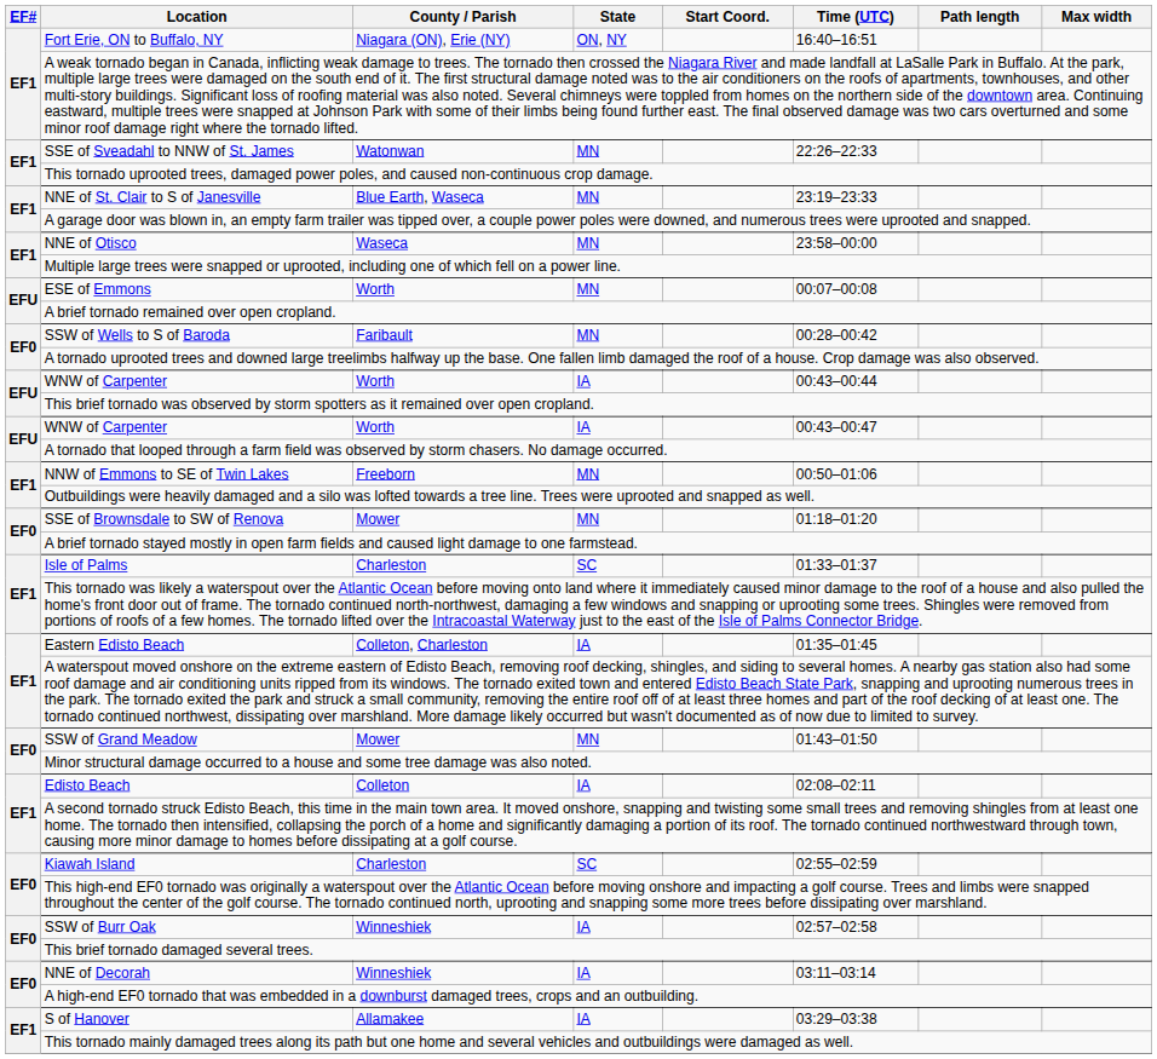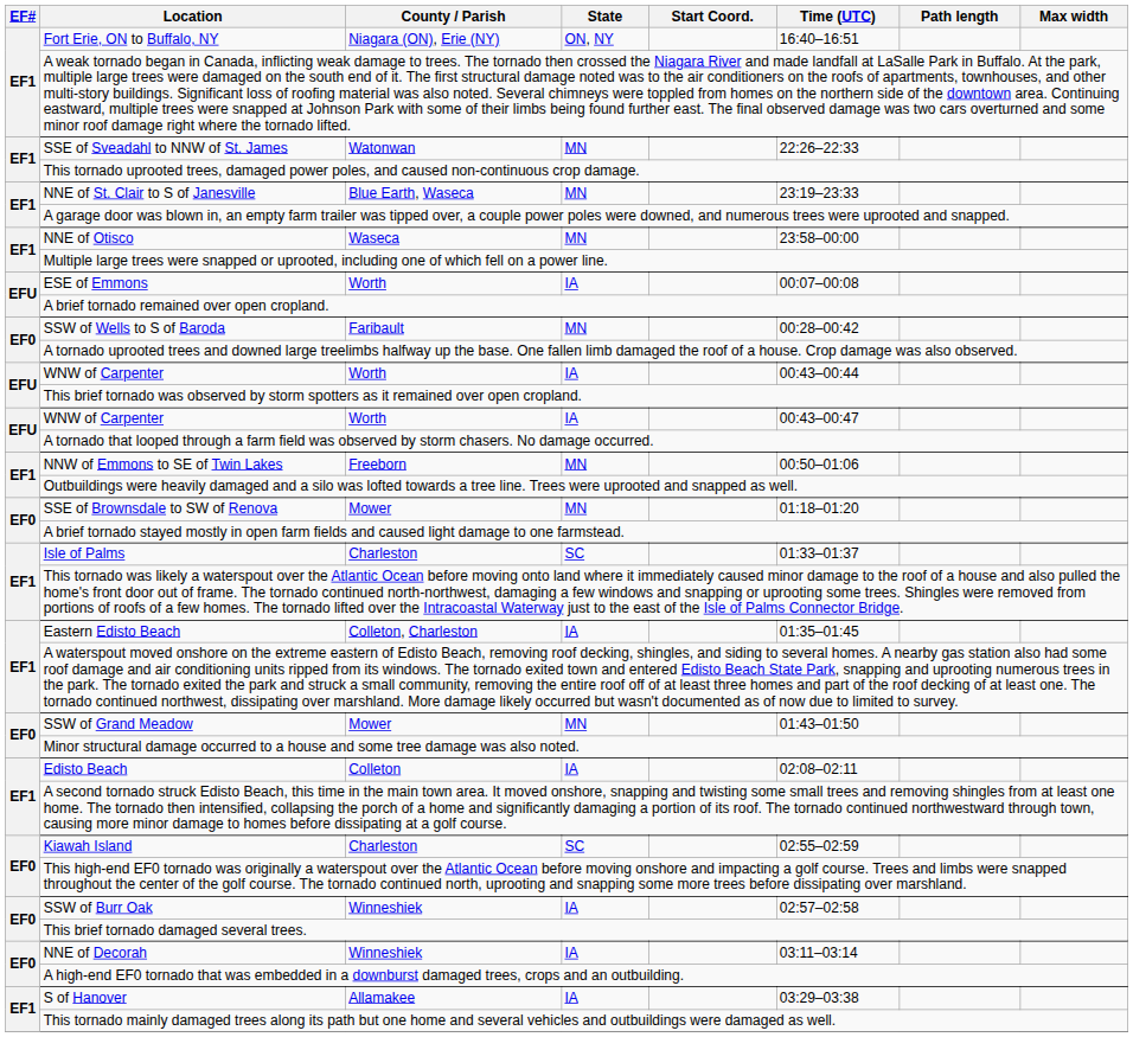ESE of Emmons | State: MN -> IA
